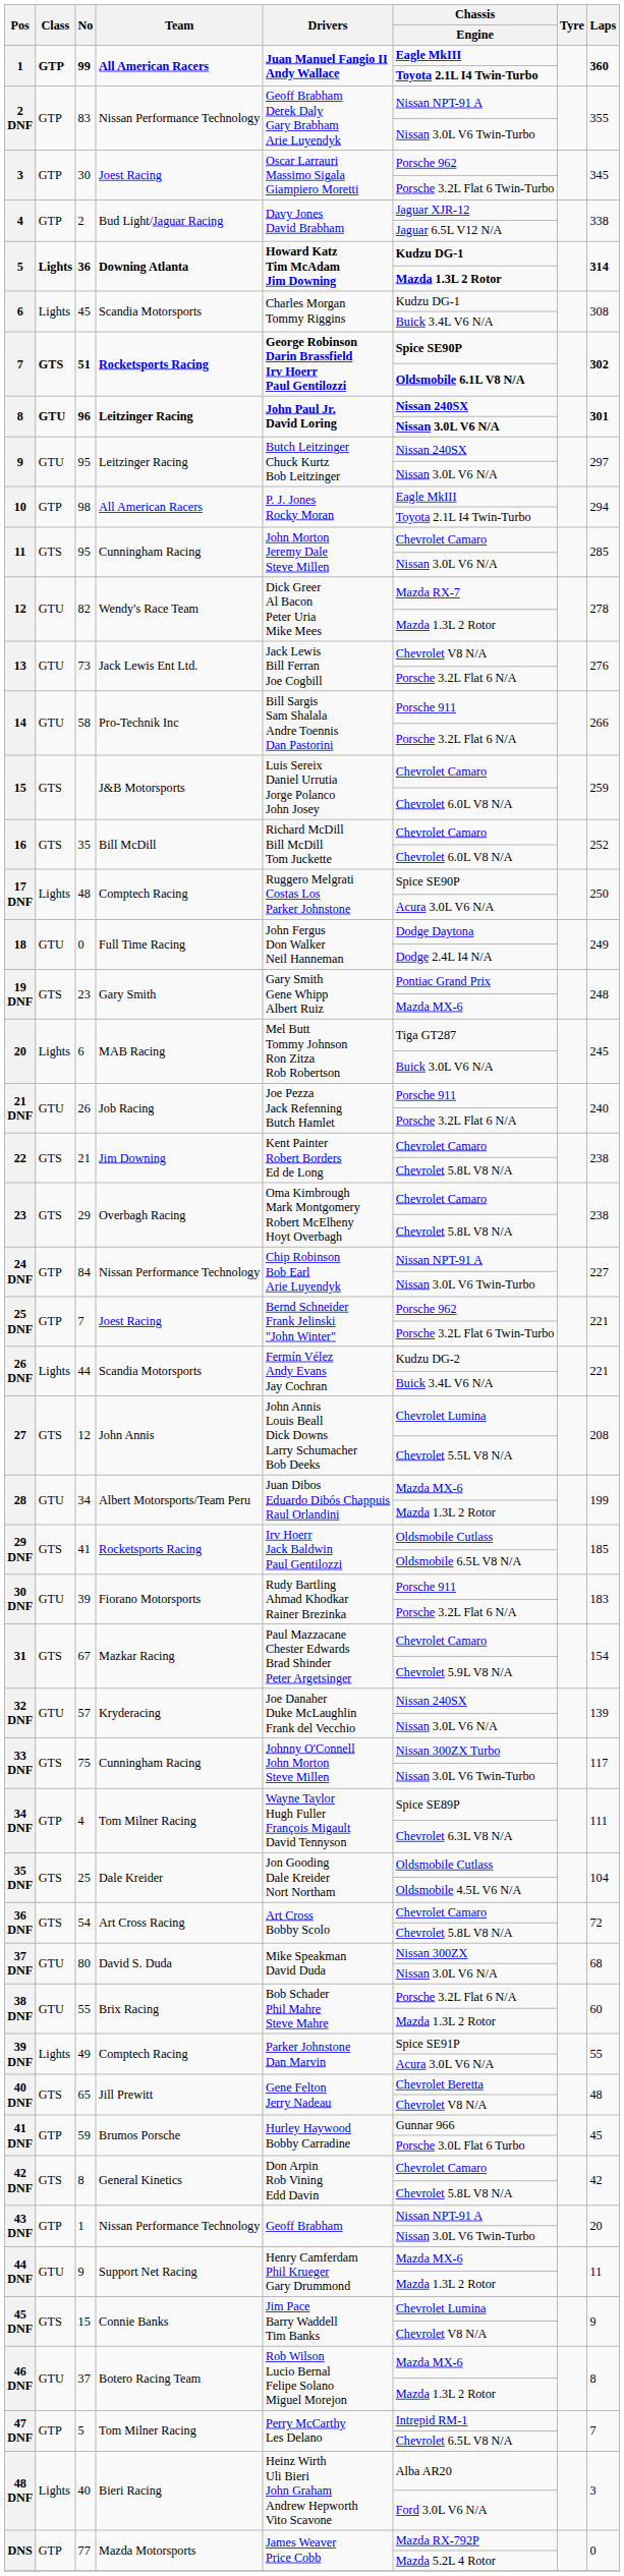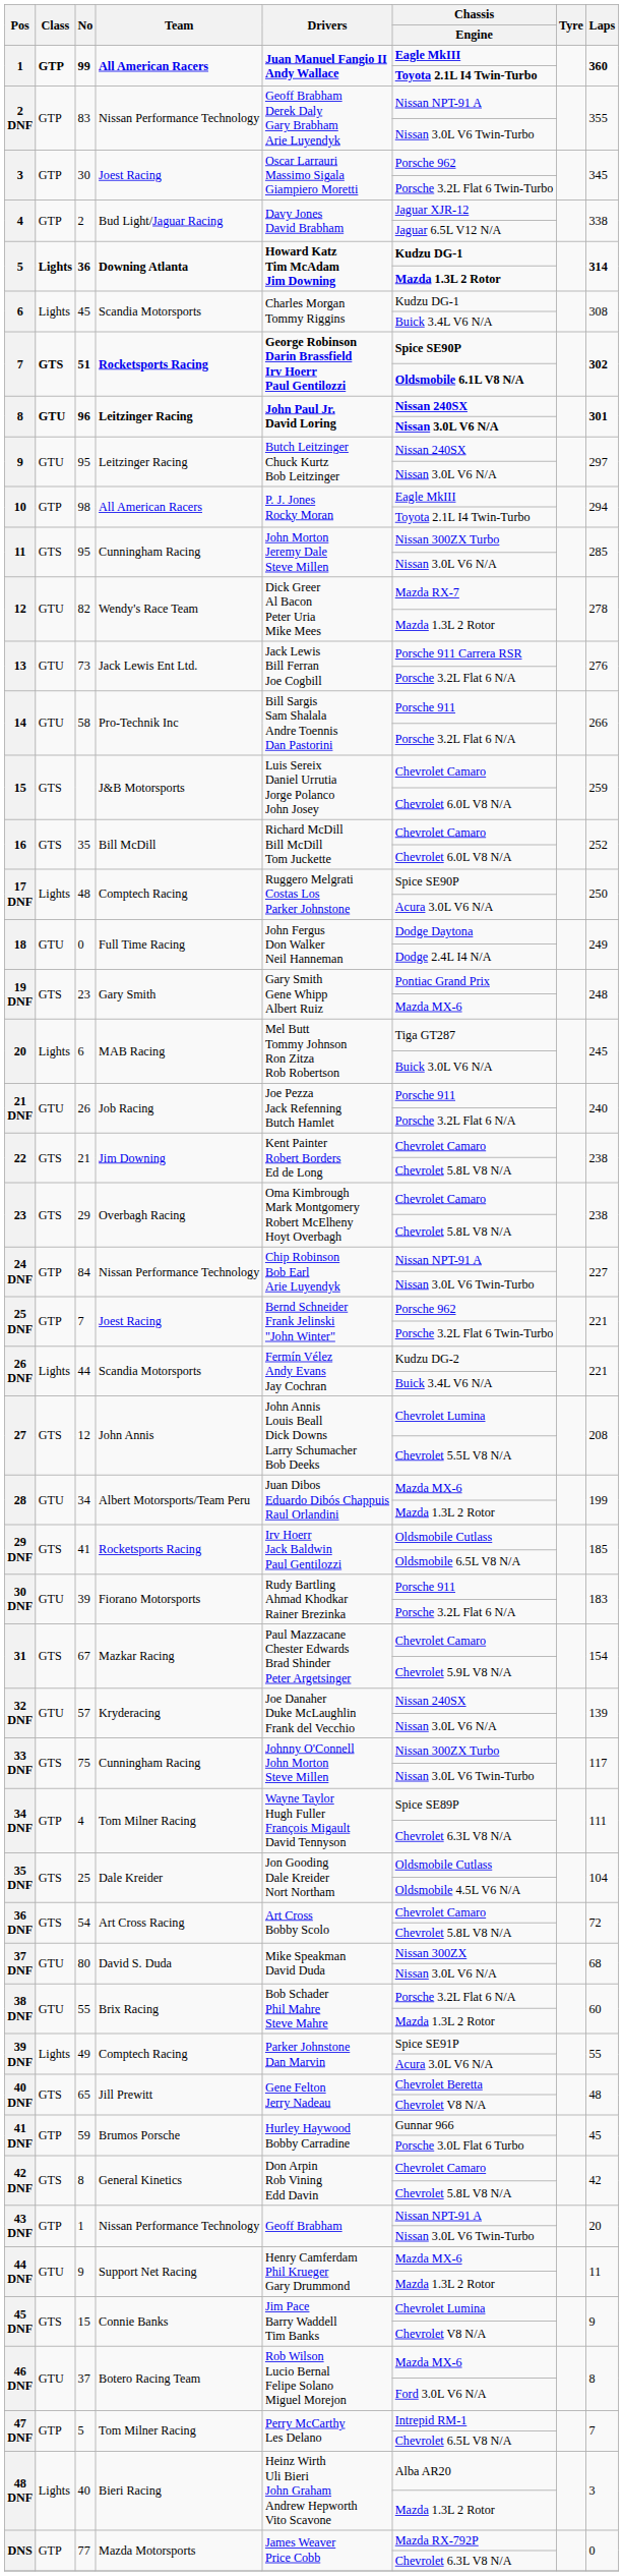row 23 | Chassis / Engine: Chevrolet Camaro -> Nissan 300ZX Turbo
row 27 | Chassis / Engine: Chevrolet V8 N/A -> Porsche 911 Carrera RSR
row 94 | Chassis / Engine: Mazda 1.3L 2 Rotor -> Ford 3.0L V6 N/A
row 98 | Chassis / Engine: Ford 3.0L V6 N/A -> Mazda 1.3L 2 Rotor
row 100 | Chassis / Engine: Mazda 5.2L 4 Rotor -> Chevrolet 6.3L V8 N/A
